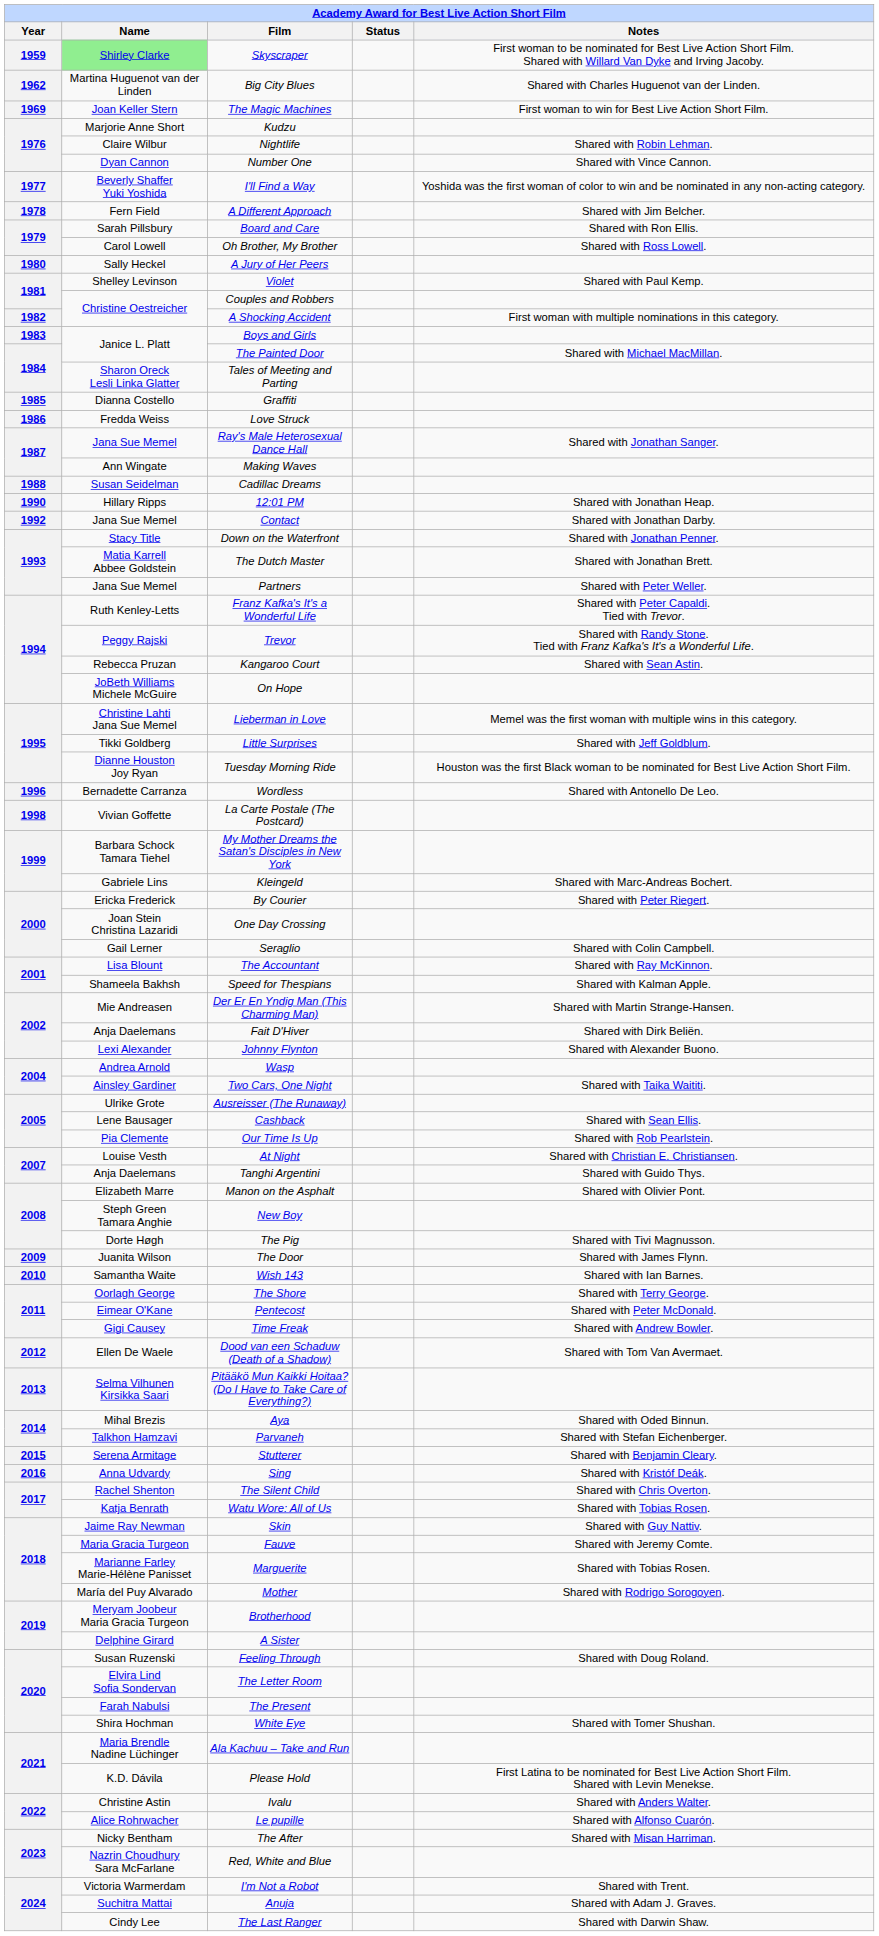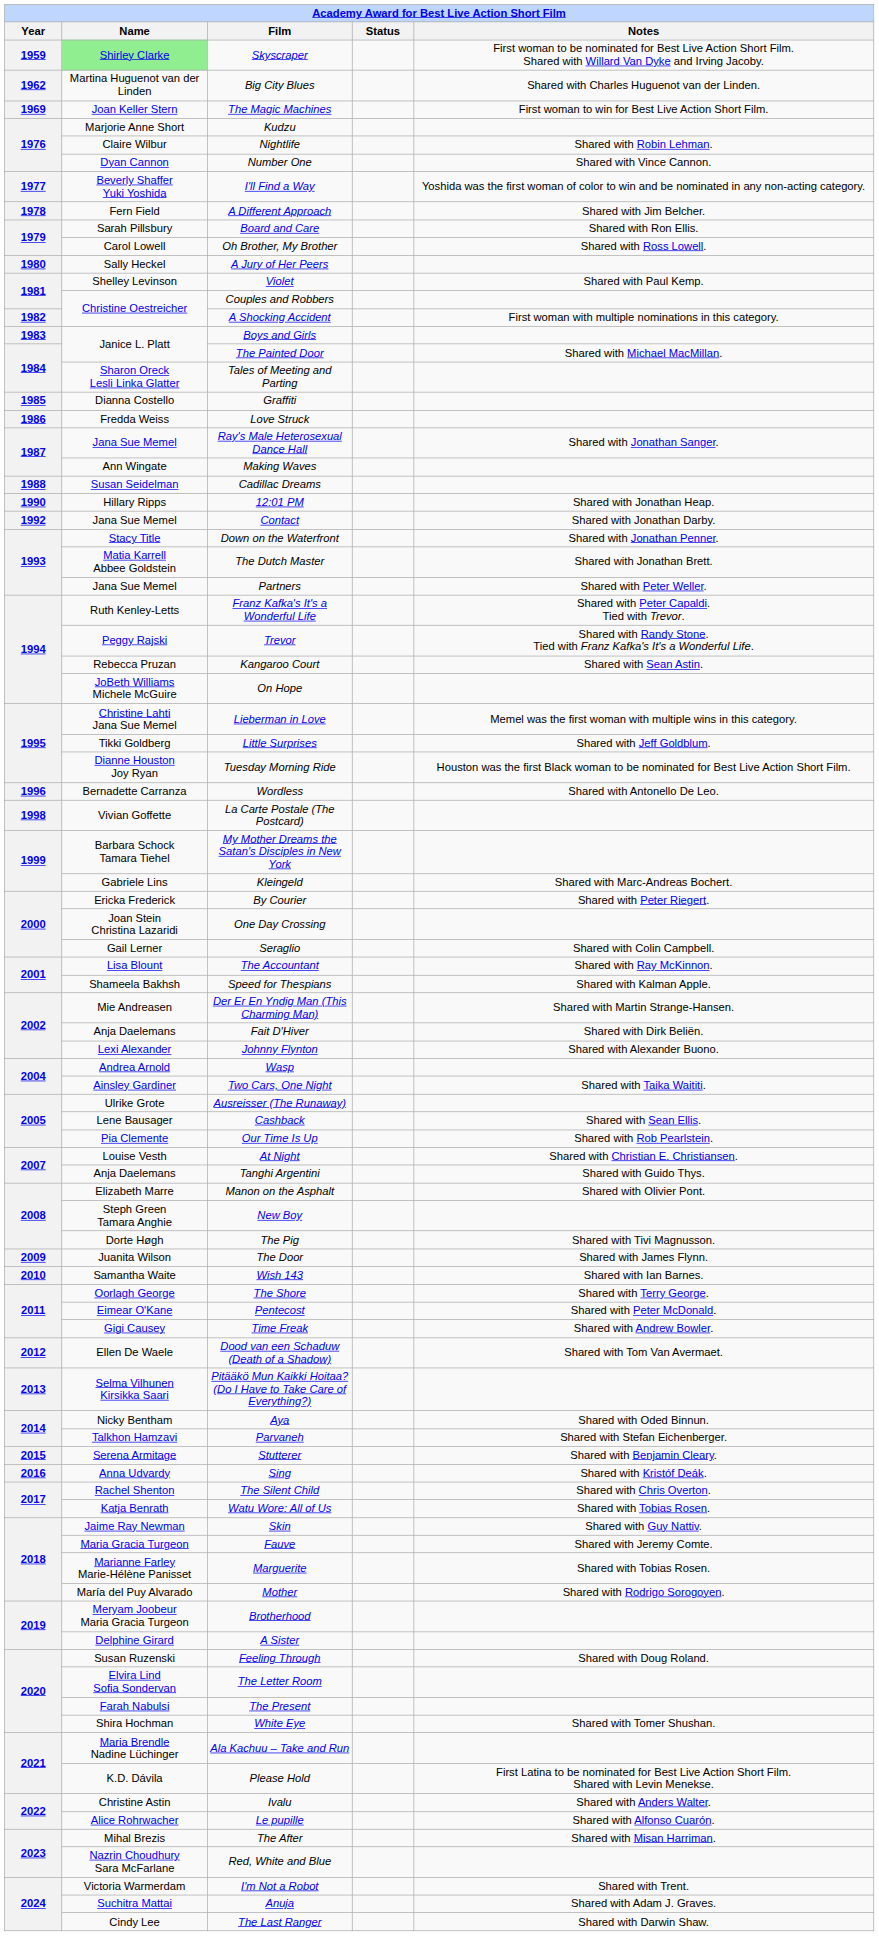Aya | Name: Mihal Brezis -> Nicky Bentham
The After | Name: Nicky Bentham -> Mihal Brezis
